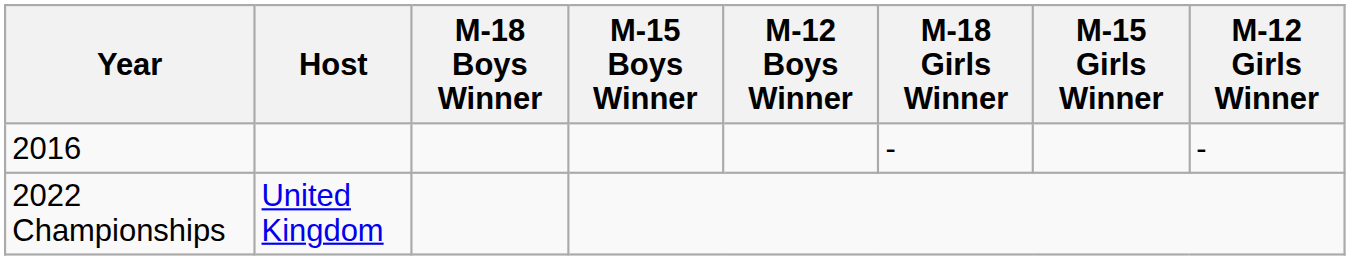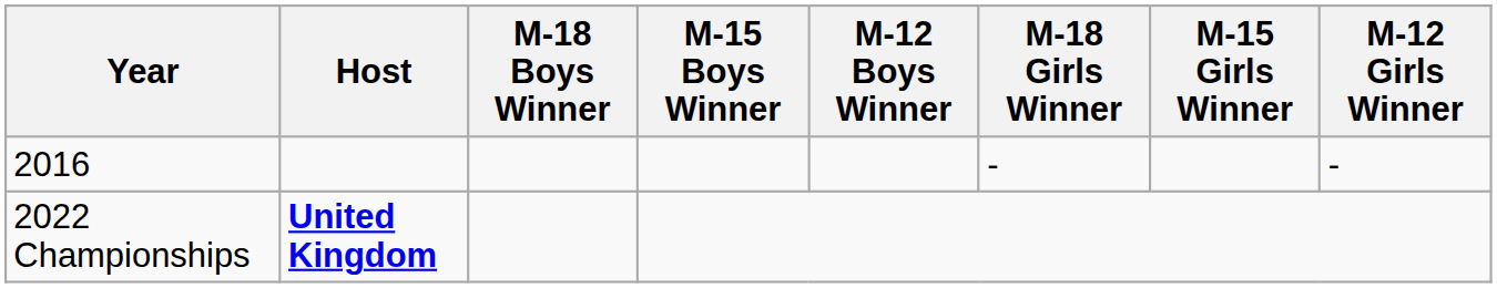2022 Championships | Host: normal -> bold
